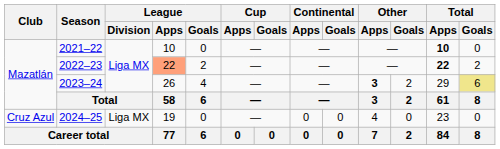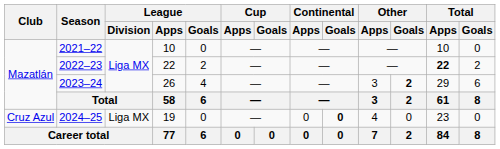2021–22 | Total / Apps: bold -> normal
2022–23 | League / Apps: lightsalmon background -> no background
2023–24 | Other / Apps: bold -> normal
2023–24 | Other / Goals: normal -> bold
2023–24 | Total / Goals: khaki background -> no background
2024–25 | Continental / Goals: normal -> bold
